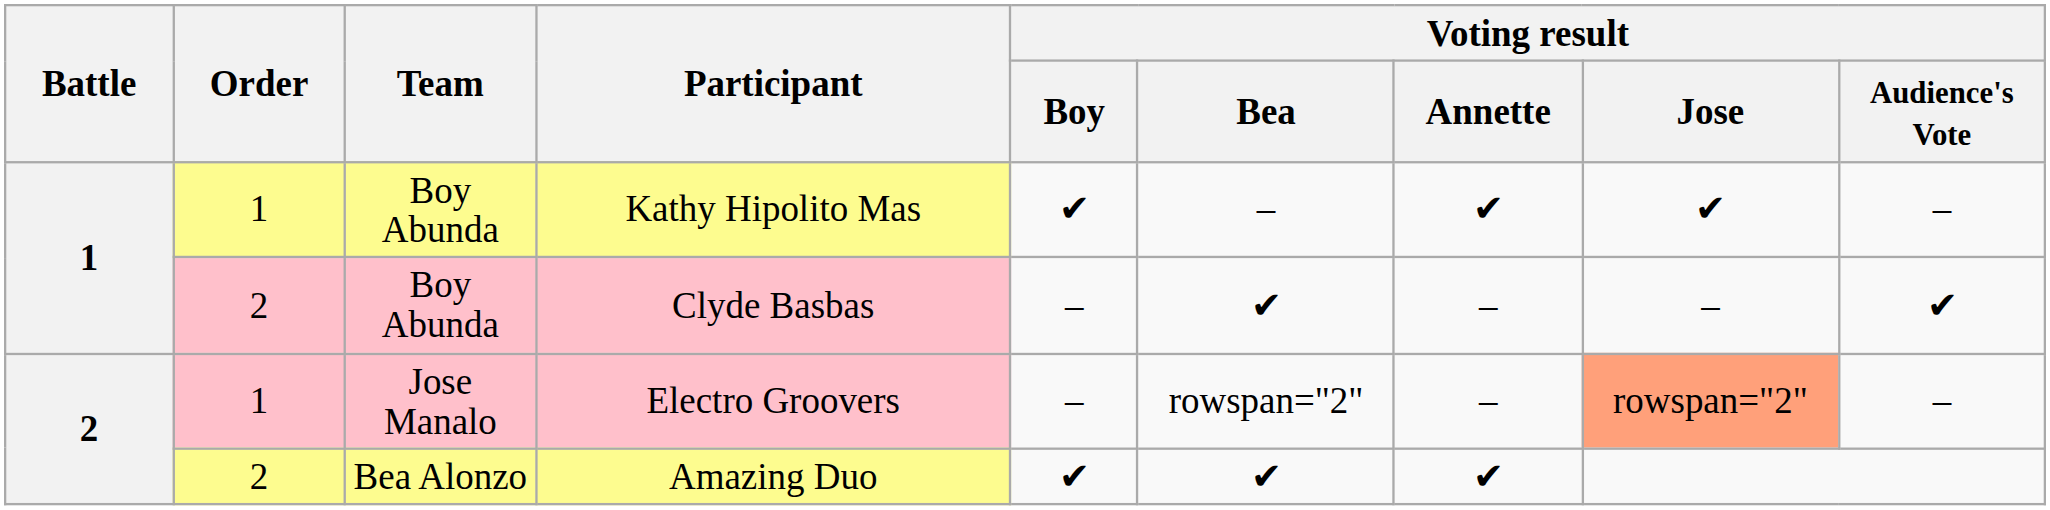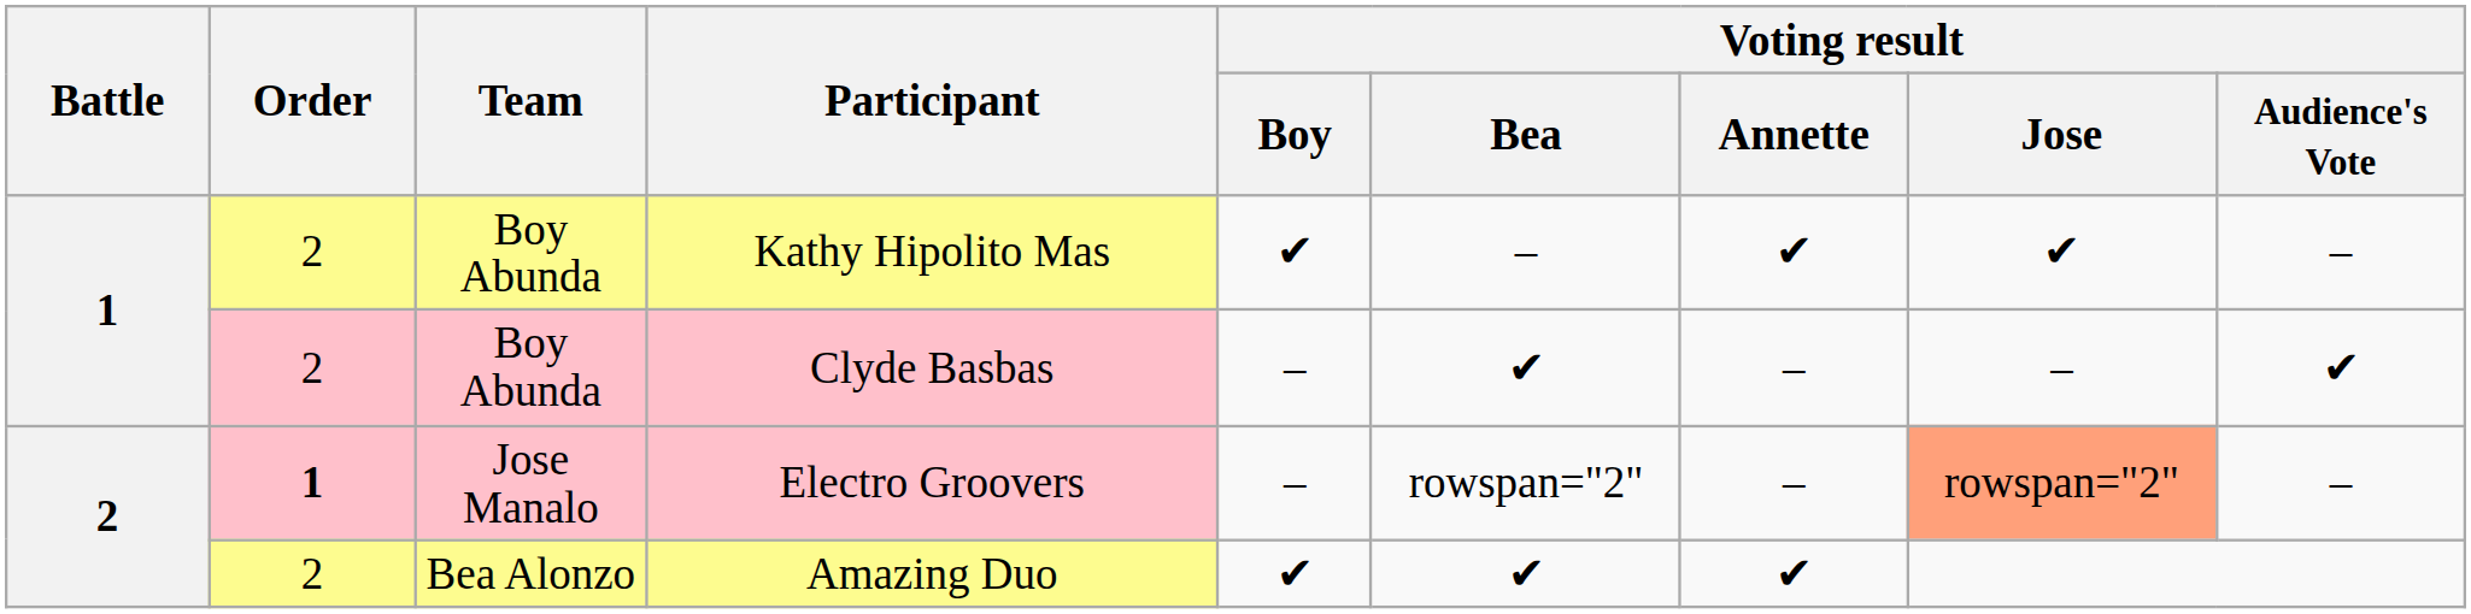Kathy Hipolito Mas | Order: 1 -> 2
Electro Groovers | Order: normal -> bold
